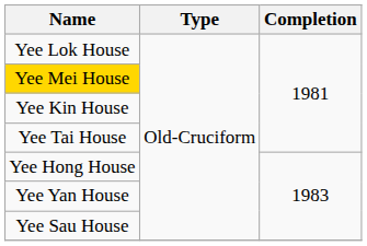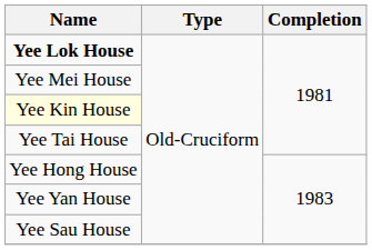Yee Lok House | Name: normal -> bold
Yee Mei House | Name: gold background -> no background
Yee Kin House | Name: no background -> lightyellow background
